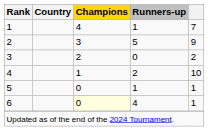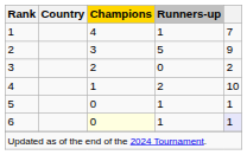6 | Runners-up: 4 -> 1
6 | column 5: no background -> lavender background
